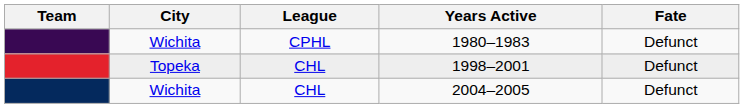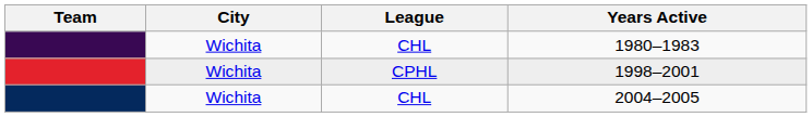- column: Fate | Defunct | Defunct | Defunct
1980–1983 | League: CPHL -> CHL
1998–2001 | City: Topeka -> Wichita
1998–2001 | League: CHL -> CPHL
